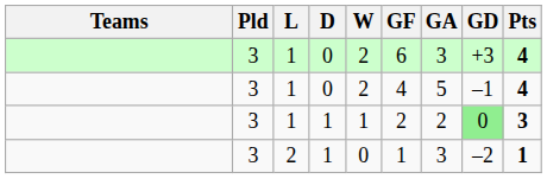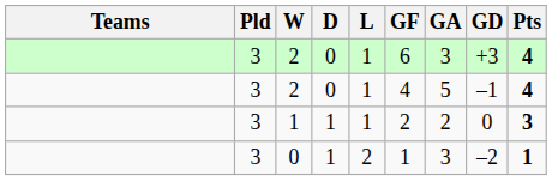columns swapped: W <-> L
row 4 | GD: lightgreen background -> no background
